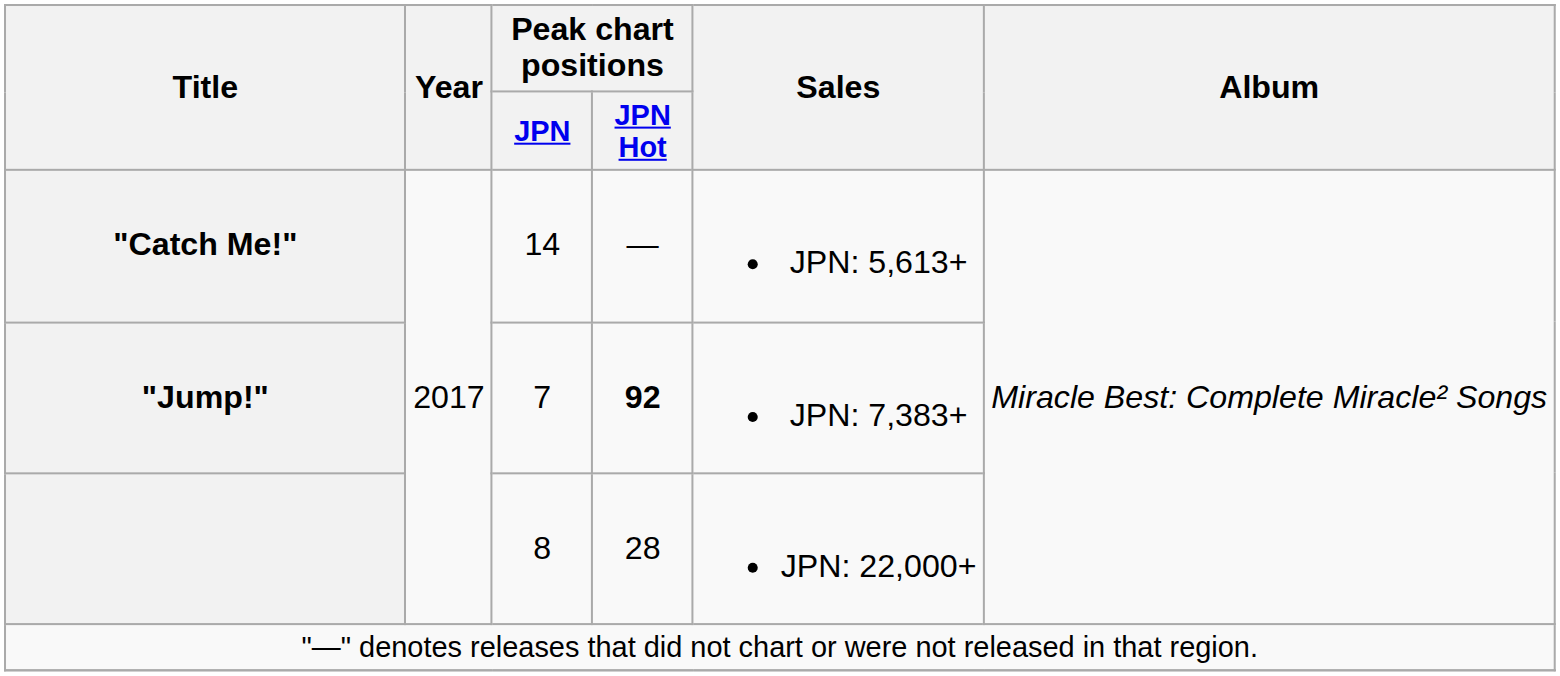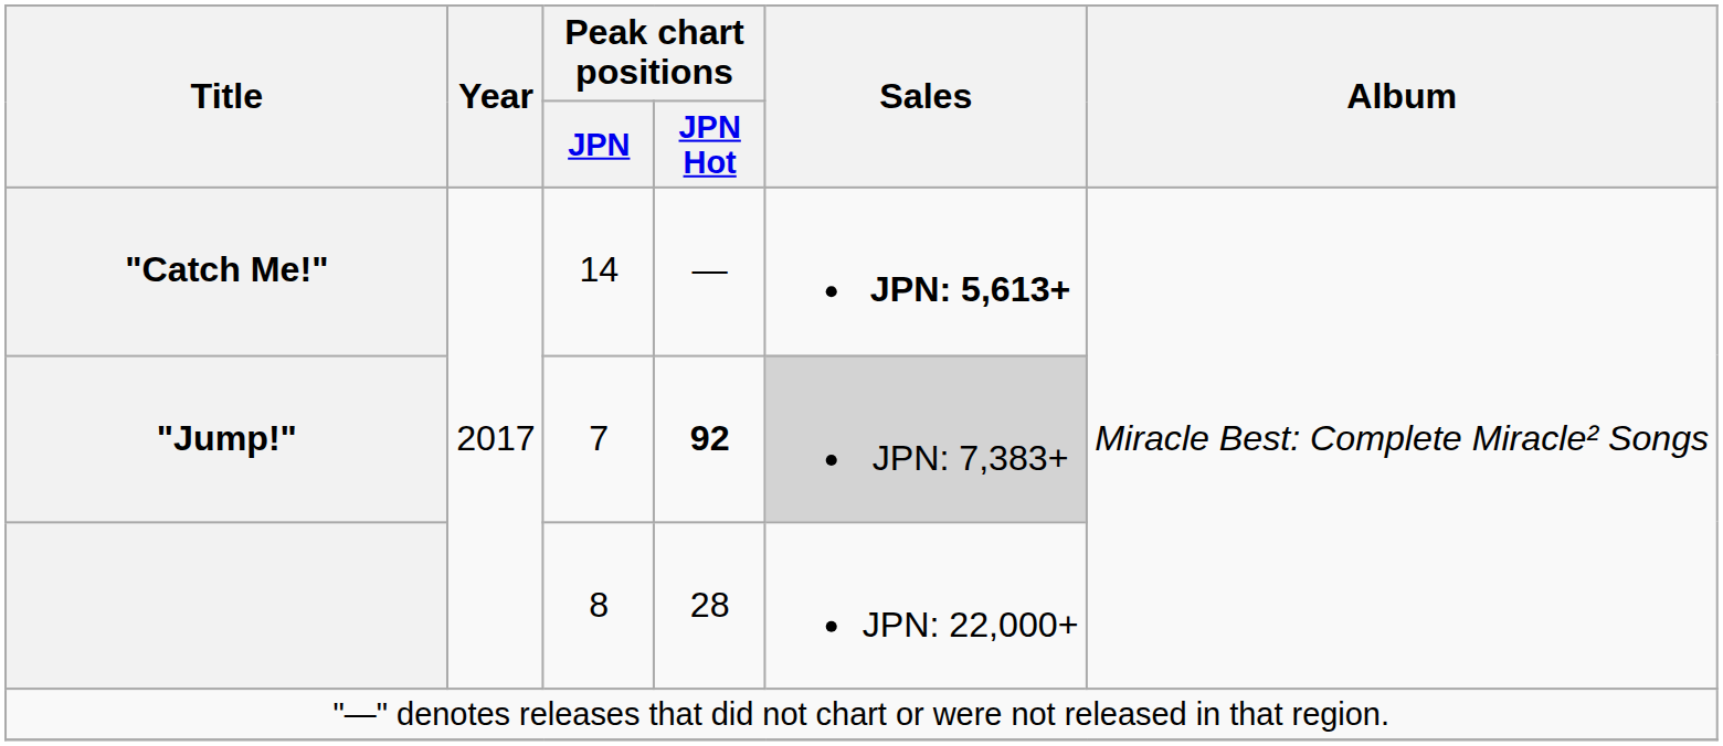"Catch Me!" | Sales: normal -> bold
"Jump!" | Sales: no background -> lightgrey background
